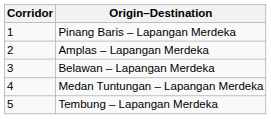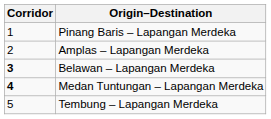Belawan – Lapangan Merdeka | Corridor: normal -> bold
Medan Tuntungan – Lapangan Merdeka | Corridor: normal -> bold
